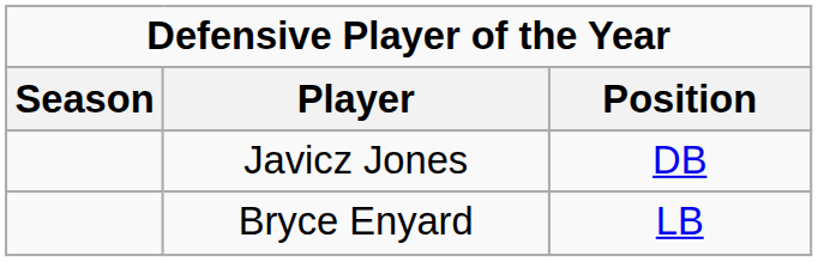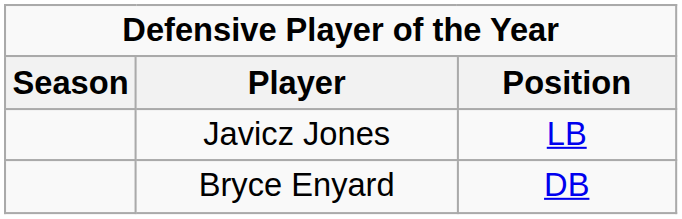Javicz Jones | Position: DB -> LB
Bryce Enyard | Position: LB -> DB
